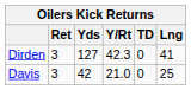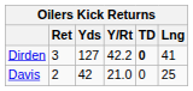Dirden | Y/Rt: 42.3 -> 42.2
Dirden | TD: normal -> bold
Davis | Ret: 3 -> 2
